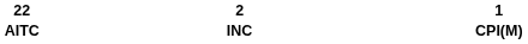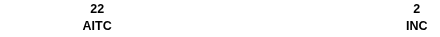- column: 1 | CPI(M)
